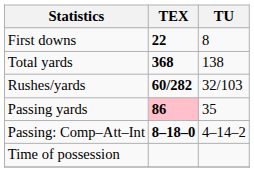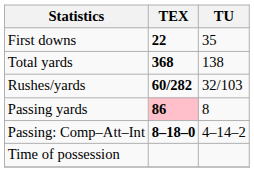First downs | TU: 8 -> 35
Passing yards | TU: 35 -> 8
